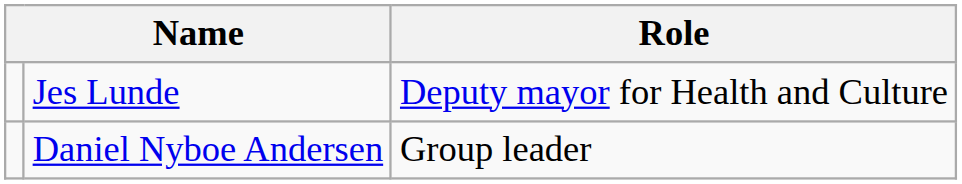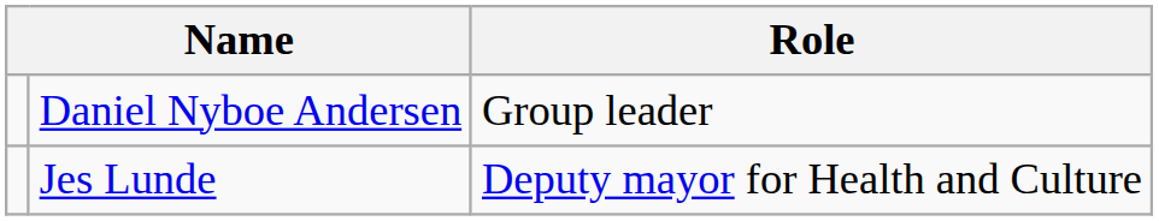rows swapped: Jes Lunde <-> Daniel Nyboe Andersen
